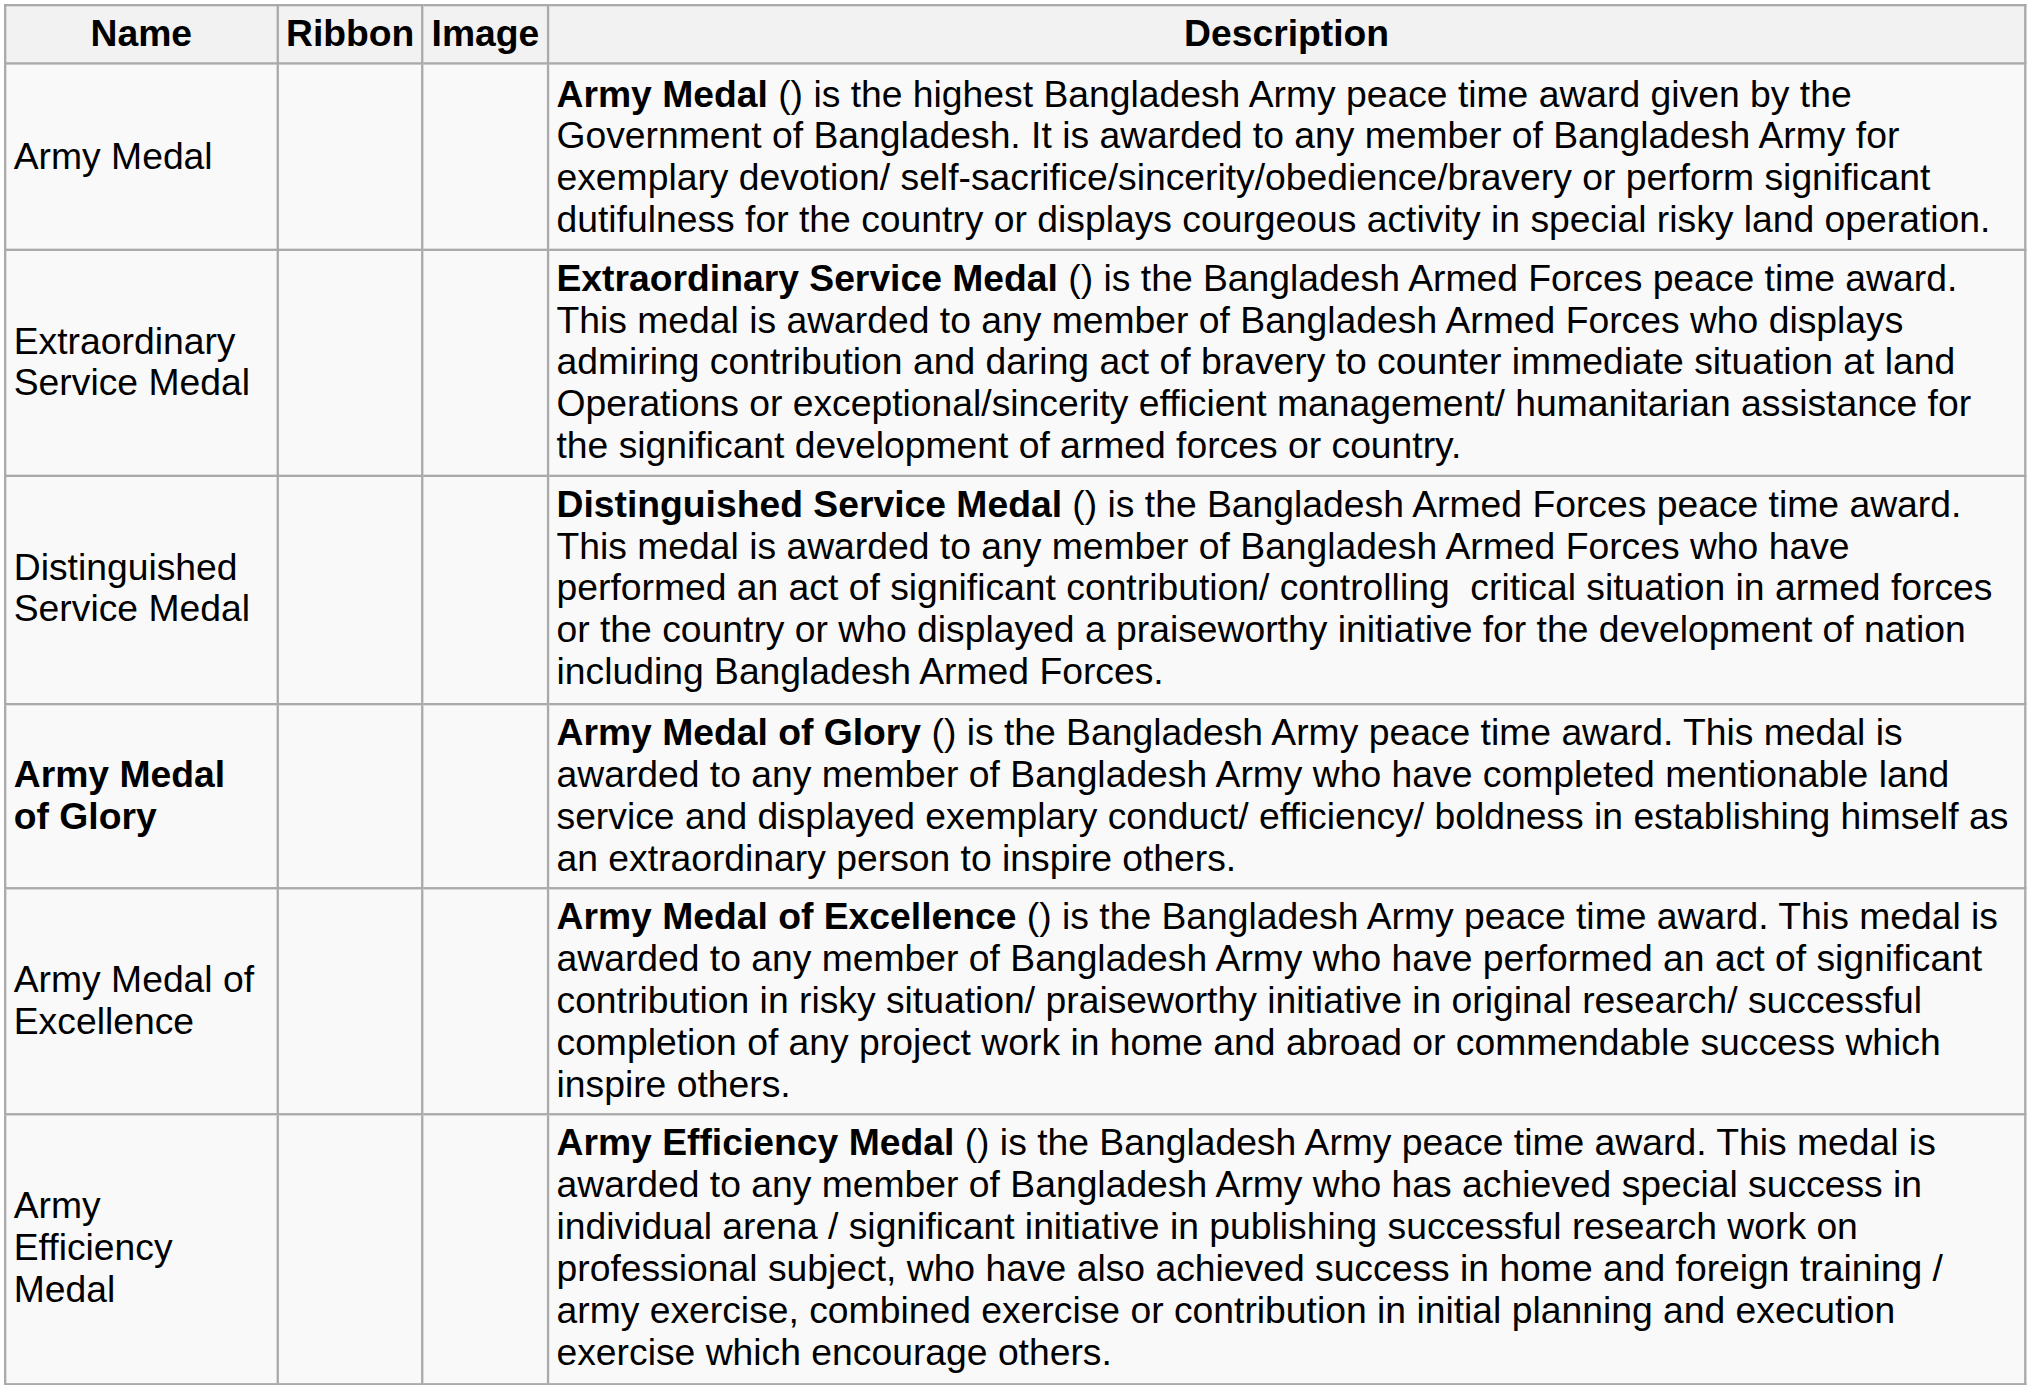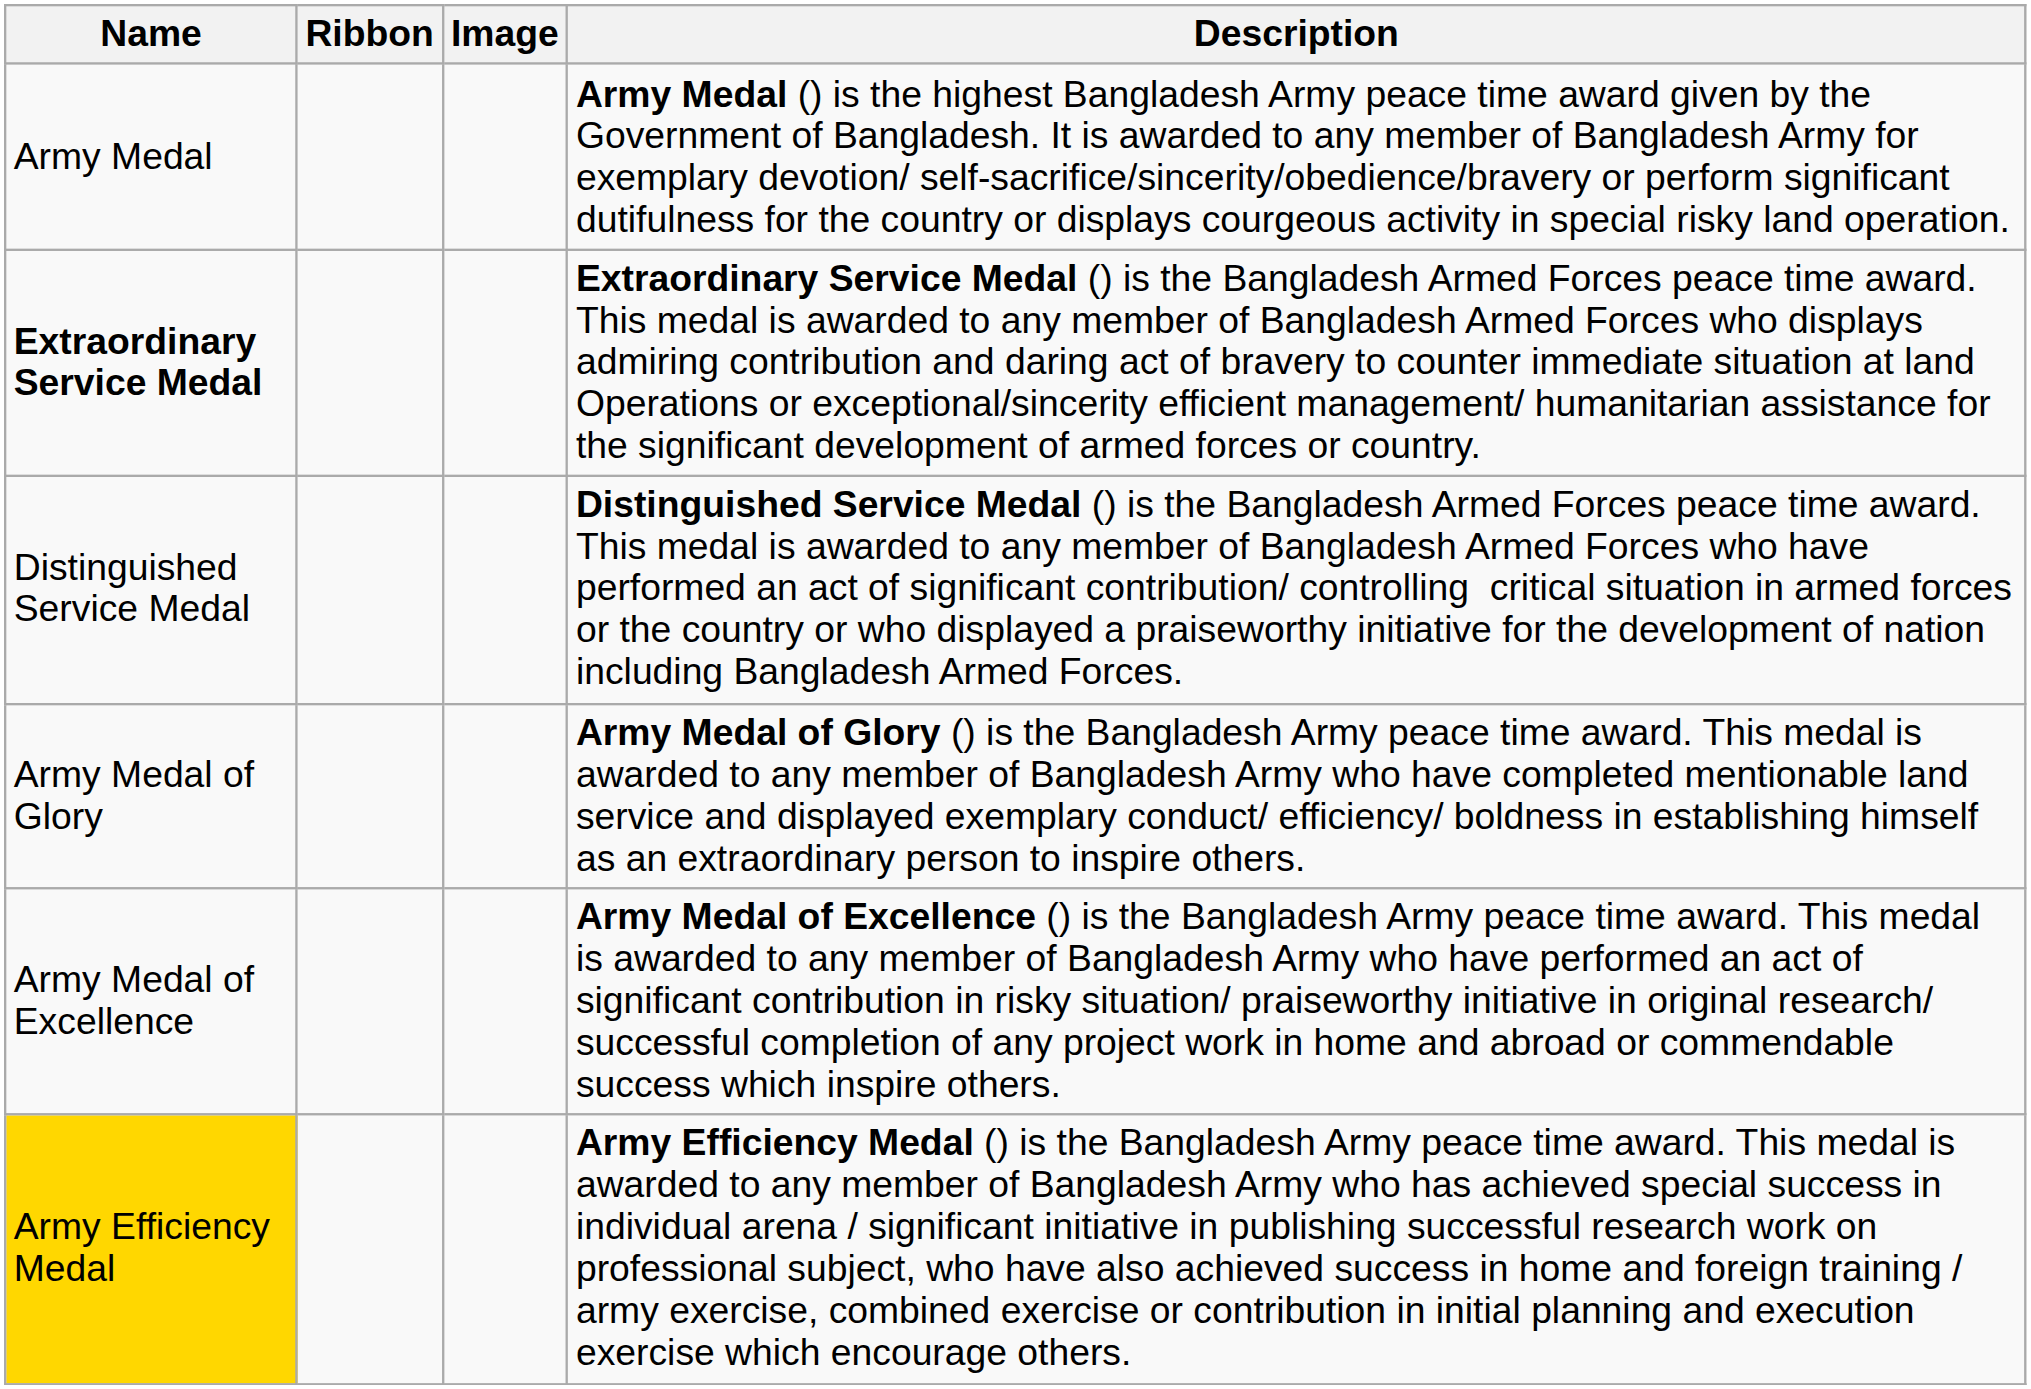Extraordinary Service Medal | Name: normal -> bold
Army Medal of Glory | Name: bold -> normal
Army Efficiency Medal | Name: no background -> gold background
